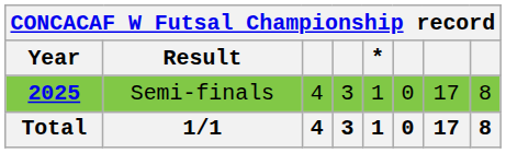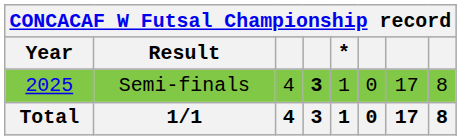Semi-finals | Year: bold -> normal
Semi-finals | column 4: normal -> bold
